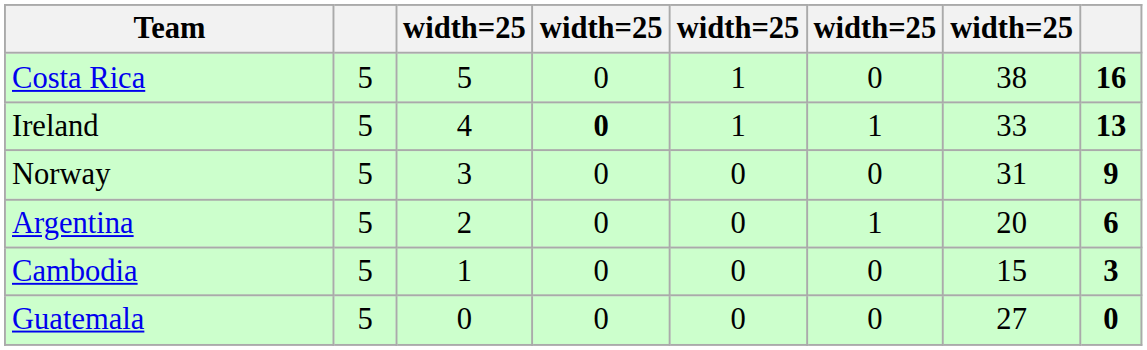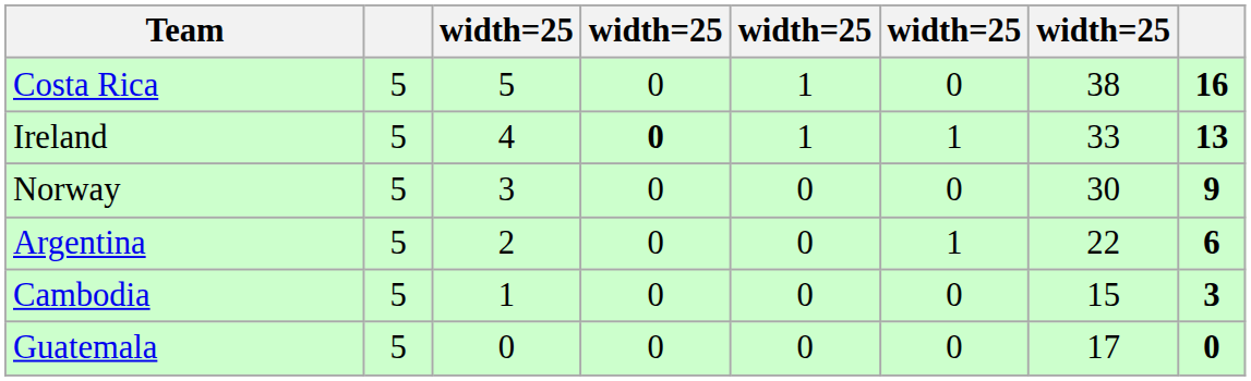Norway | column 7: 31 -> 30
Argentina | column 7: 20 -> 22
Guatemala | column 7: 27 -> 17
